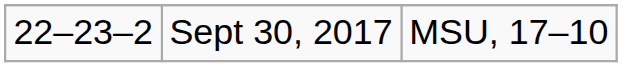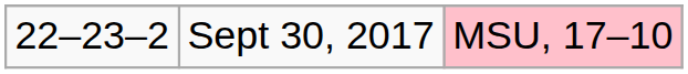Sept 30, 2017 | column 3: no background -> pink background
